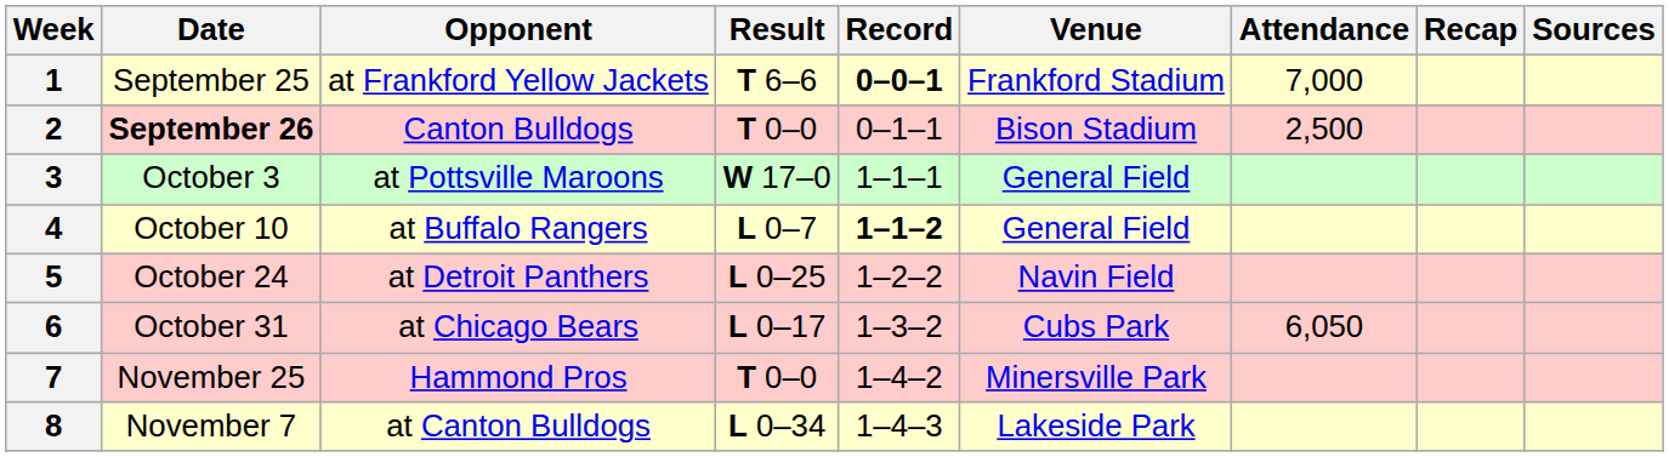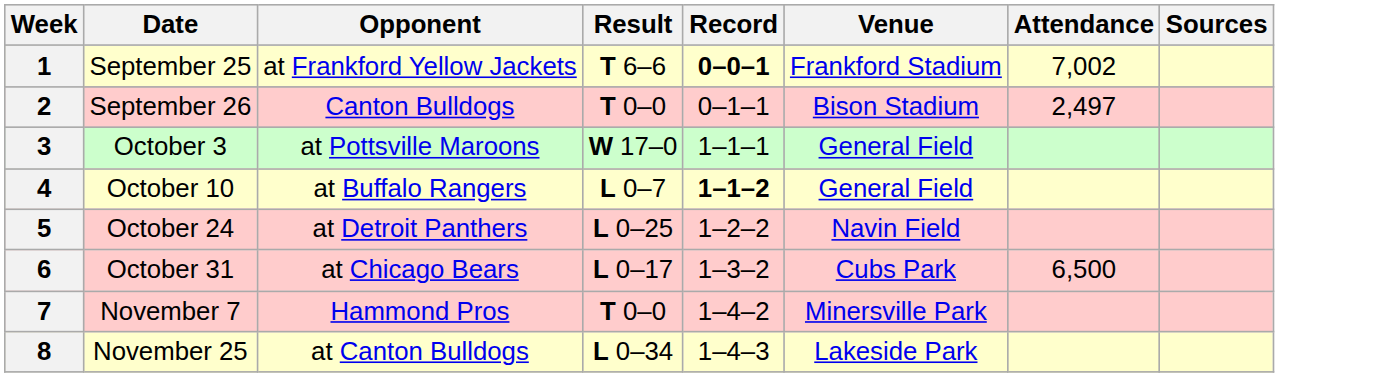- column: Recap
1 | Attendance: 7,000 -> 7,002
2 | Date: bold -> normal
2 | Attendance: 2,500 -> 2,497
6 | Attendance: 6,050 -> 6,500
7 | Date: November 25 -> November 7
8 | Date: November 7 -> November 25
